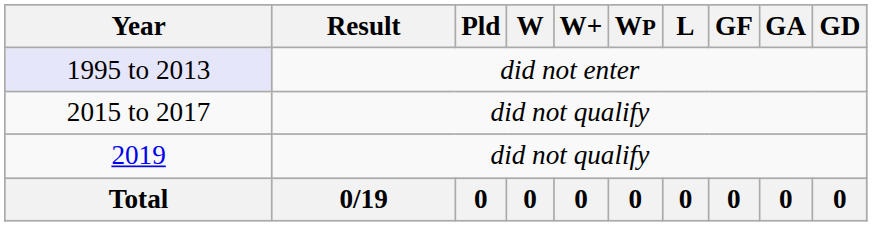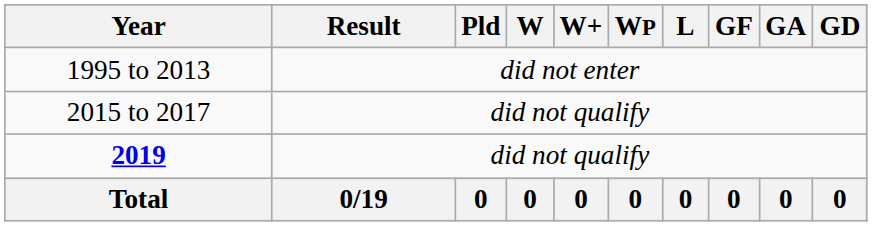1995 to 2013 | Year: lavender background -> no background
2019 | Year: normal -> bold
